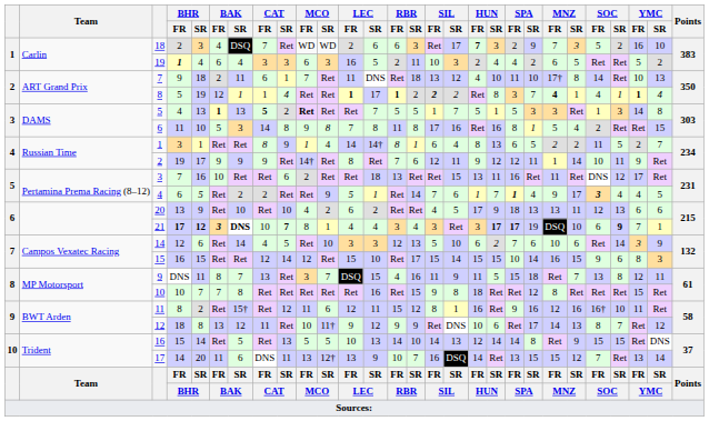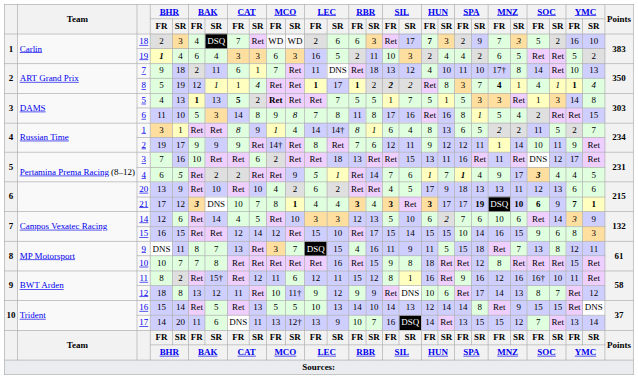21 | BHR / FR: bold -> normal
21 | BHR / SR: bold -> normal
21 | BAK / SR: bold -> normal
21 | CAT / SR: bold -> normal
21 | MCO / SR: normal -> bold
21 | RBR / FR: normal -> bold
21 | SIL / FR: normal -> bold
21 | HUN / FR: normal -> bold
21 | HUN / SR: bold -> normal
21 | SPA / FR: bold -> normal
21 | SPA / SR: normal -> bold
21 | MNZ / SR: normal -> bold
21 | SOC / FR: normal -> bold
21 | SOC / SR: bold -> normal
21 | YMC / FR: normal -> bold
21 | YMC / SR: normal -> bold
